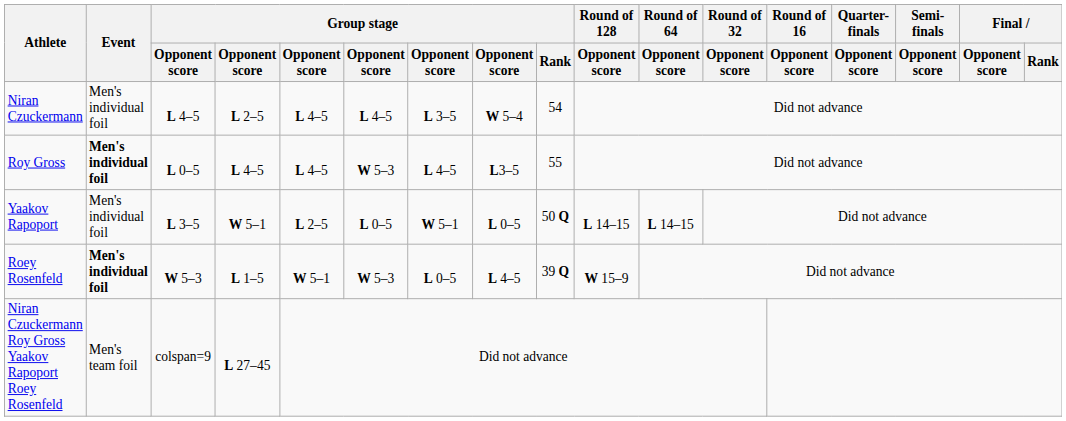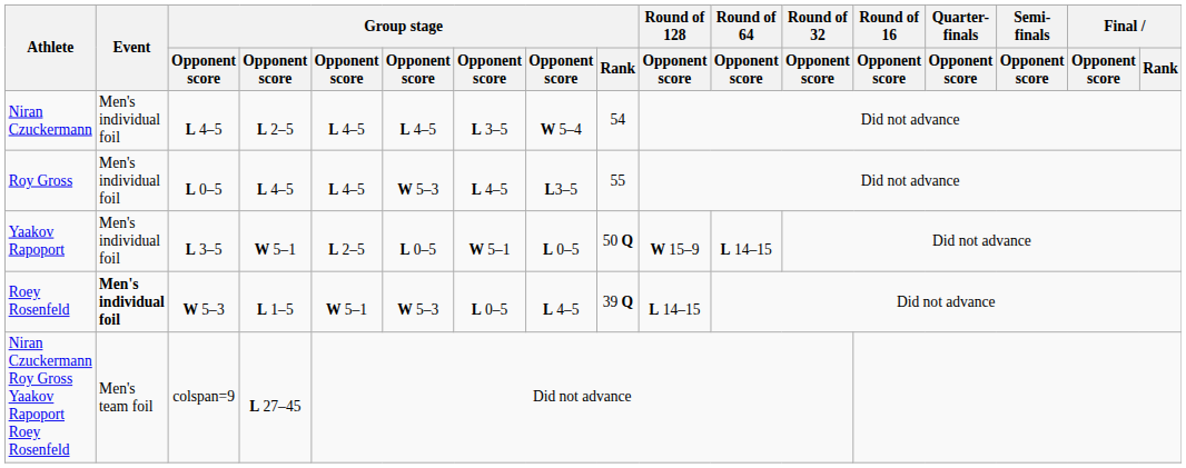Roy Gross | Event: bold -> normal
Yaakov Rapoport | Round of 128 / Opponent score: L 14–15 -> W 15–9
Roey Rosenfeld | Round of 128 / Opponent score: W 15–9 -> L 14–15
